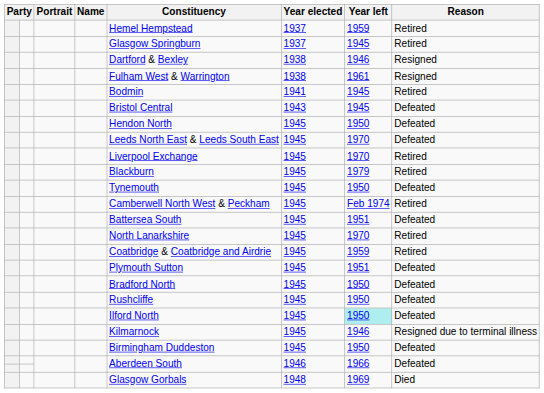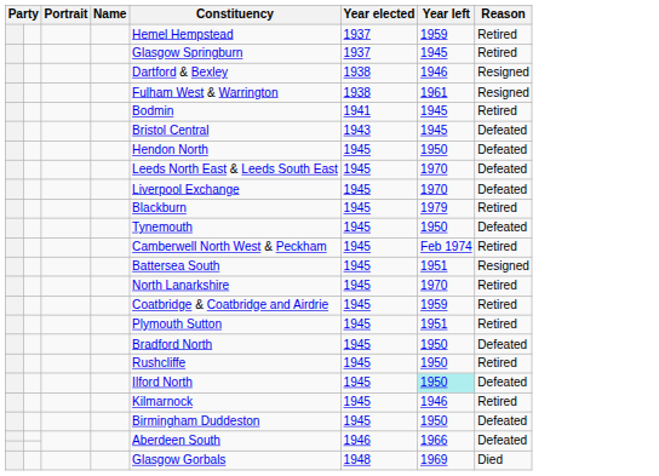row 10 | Reason: Retired -> Defeated
row 14 | Reason: Defeated -> Resigned
row 17 | Reason: Defeated -> Retired
row 19 | Reason: Defeated -> Retired
row 21 | Reason: Resigned due to terminal illness -> Retired
